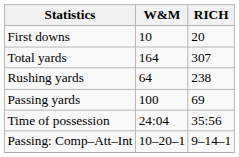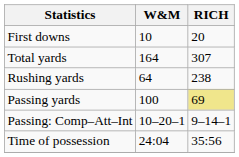Passing yards | RICH: no background -> khaki background
rows swapped: Passing: Comp–Att–Int <-> Time of possession
